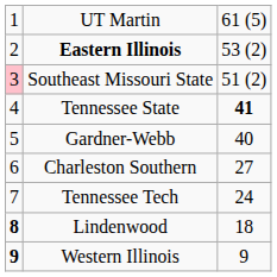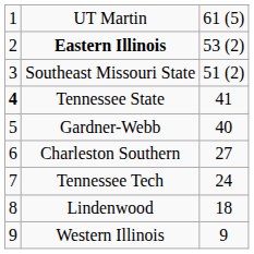Southeast Missouri State | column 1: pink background -> no background
Tennessee State | column 1: normal -> bold
Tennessee State | column 3: bold -> normal
Lindenwood | column 1: bold -> normal
Western Illinois | column 1: bold -> normal
